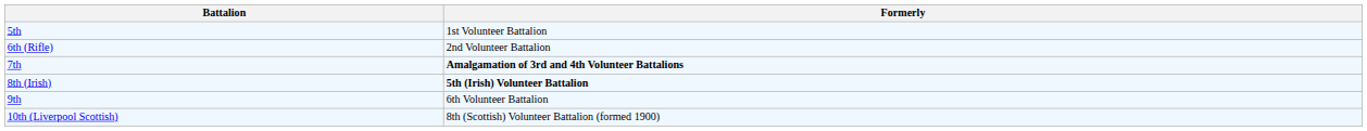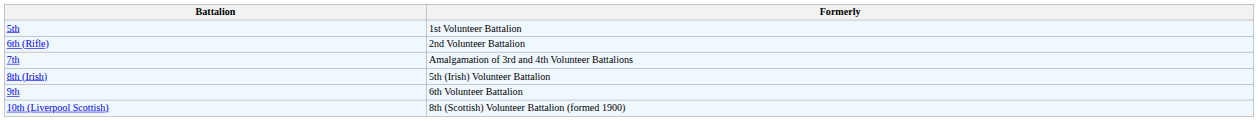7th | Formerly: bold -> normal
8th (Irish) | Formerly: bold -> normal
